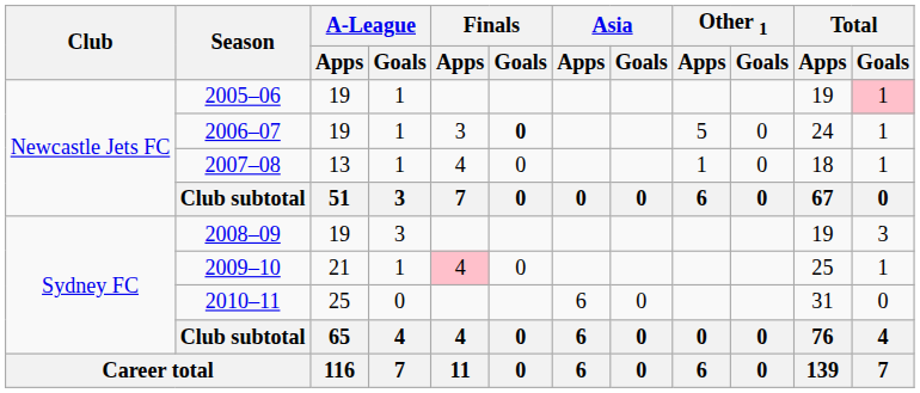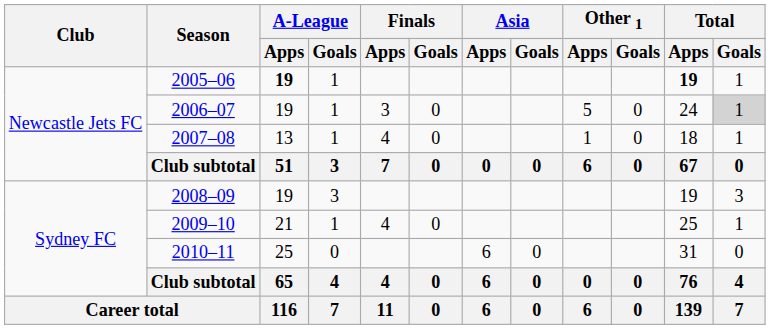2005–06 | A-League / Apps: normal -> bold
2005–06 | Total / Apps: normal -> bold
2005–06 | Total / Goals: pink background -> no background
2006–07 | Finals / Goals: bold -> normal
2006–07 | Total / Goals: no background -> lightgrey background
2009–10 | Finals / Apps: pink background -> no background
